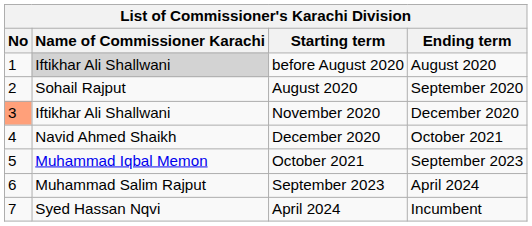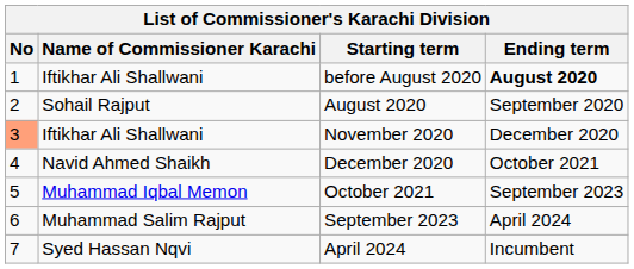before August 2020 | Name of Commissioner Karachi: lightgrey background -> no background
before August 2020 | Ending term: normal -> bold
